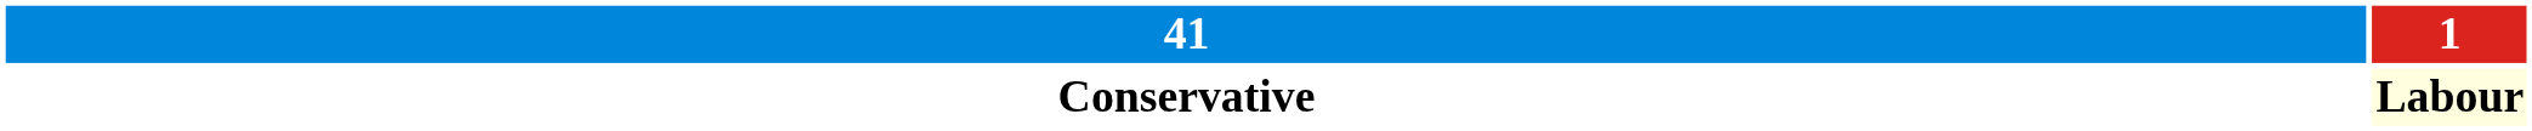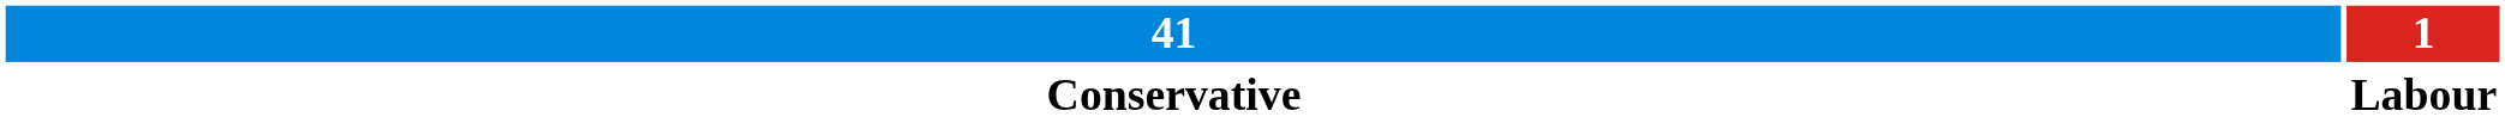Conservative | 1: lightyellow background -> no background
